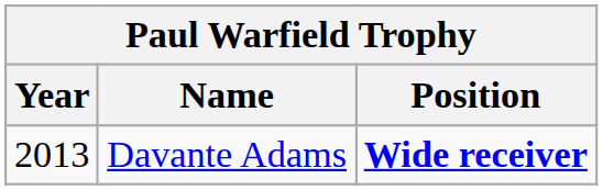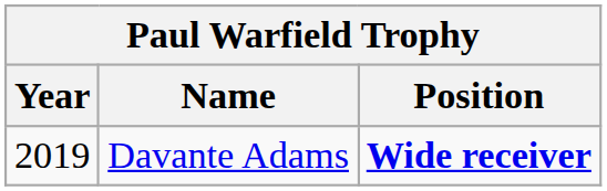Davante Adams | Year: 2013 -> 2019
